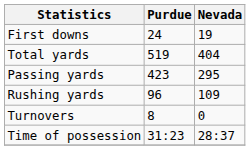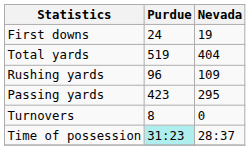rows swapped: Rushing yards <-> Passing yards
Time of possession | Purdue: no background -> paleturquoise background
